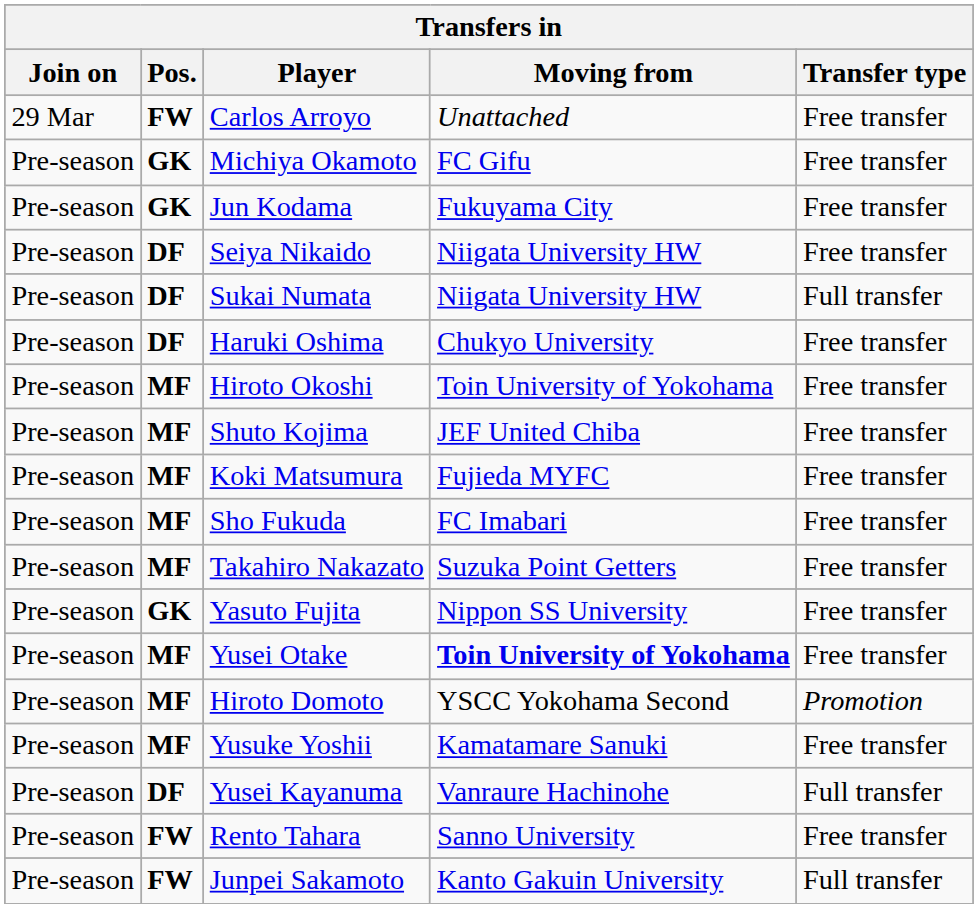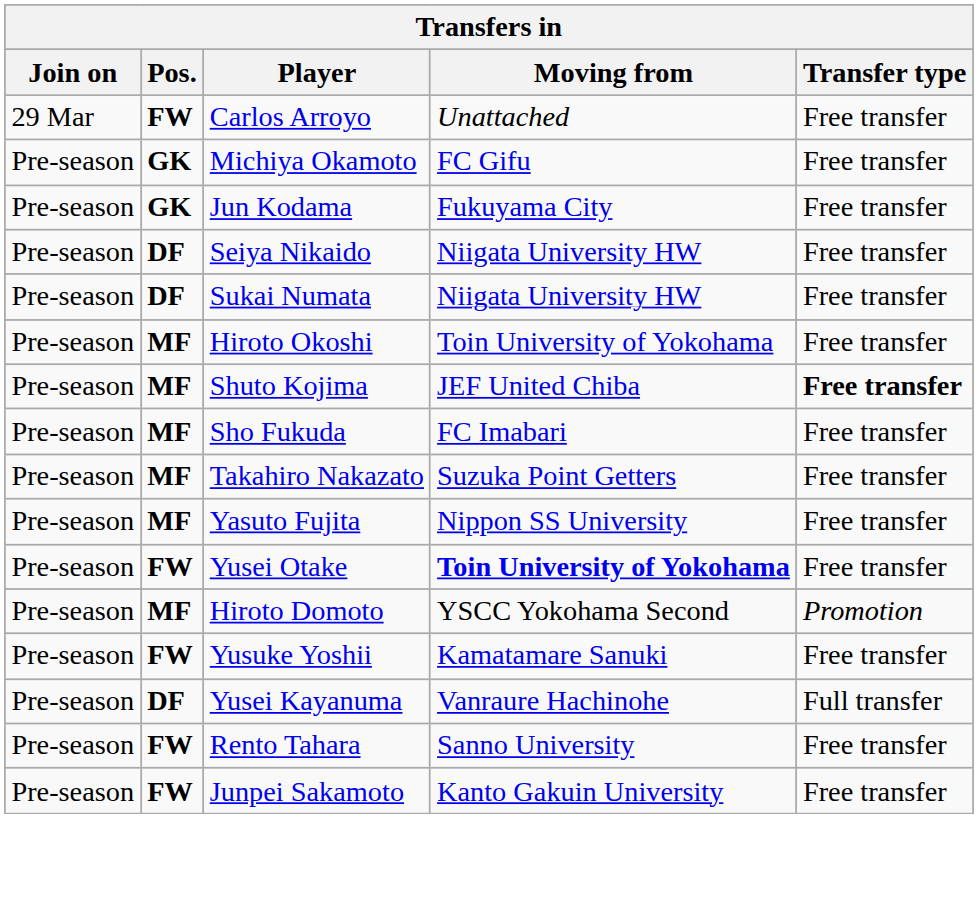Sukai Numata | Transfer type: Full transfer -> Free transfer
- row: Pre-season | DF | Haruki Oshima | Chukyo University | Free transfer
Shuto Kojima | Transfer type: normal -> bold
- row: Pre-season | MF | Koki Matsumura | Fujieda MYFC | Free transfer
Yasuto Fujita | Pos.: GK -> MF
Yusei Otake | Pos.: MF -> FW
Yusuke Yoshii | Pos.: MF -> FW
Junpei Sakamoto | Transfer type: Full transfer -> Free transfer
